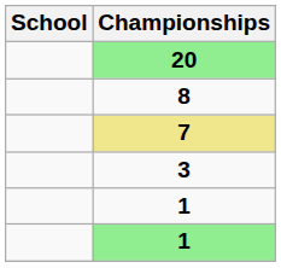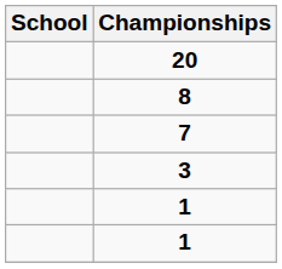row 2 | Championships: lightgreen background -> no background
row 4 | Championships: khaki background -> no background
row 7 | Championships: lightgreen background -> no background
